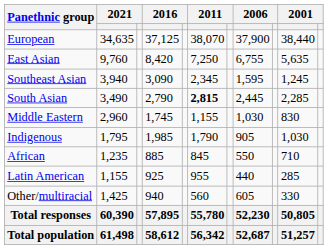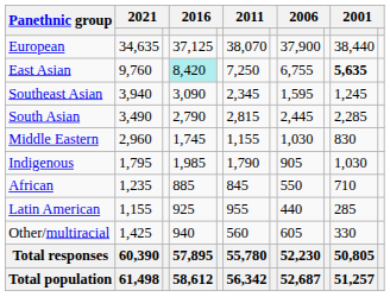East Asian | column 4: no background -> paleturquoise background
East Asian | column 10: normal -> bold
South Asian | column 6: bold -> normal
